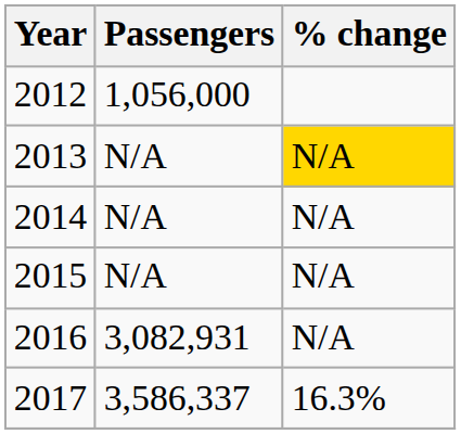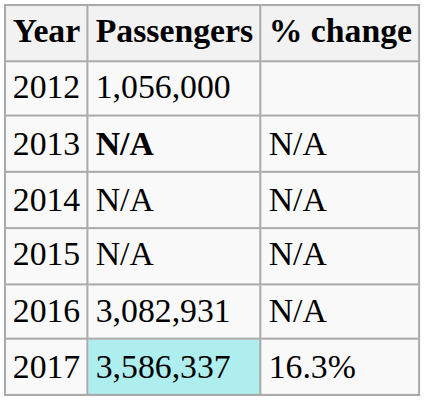2013 | Passengers: normal -> bold
2013 | % change: gold background -> no background
2017 | Passengers: no background -> paleturquoise background
